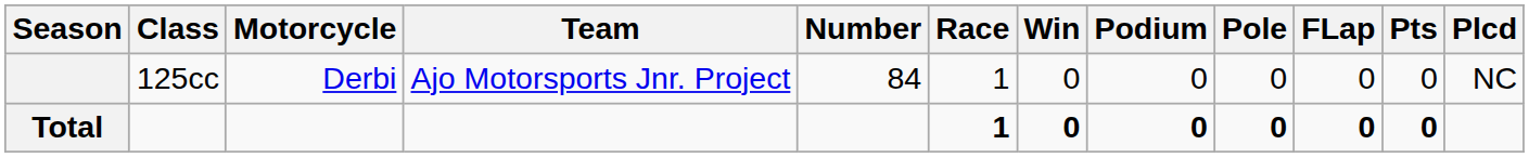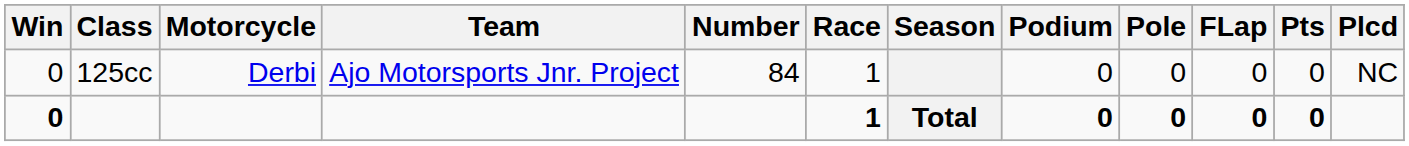columns swapped: Season <-> Win
